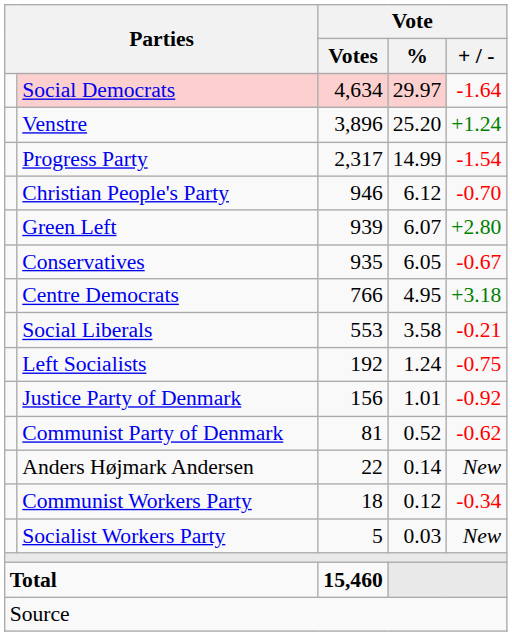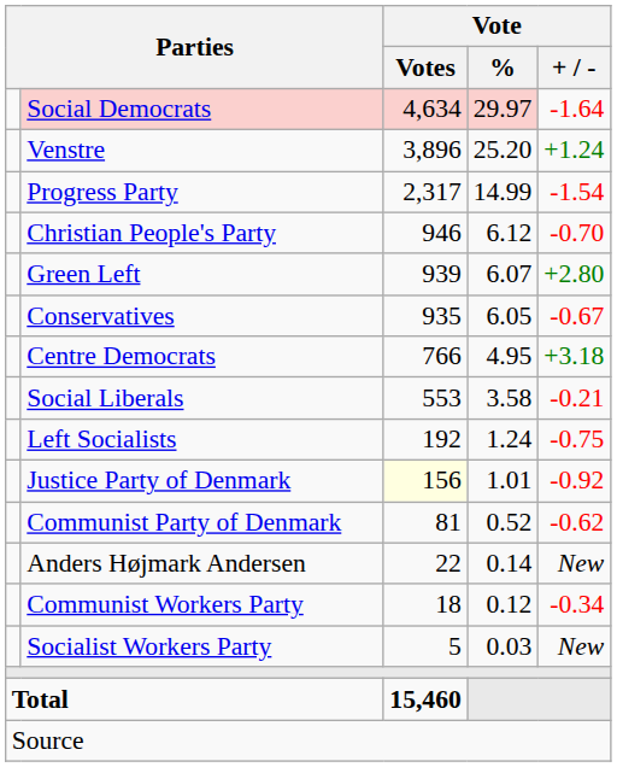Justice Party of Denmark | Vote / Votes: no background -> lightyellow background
